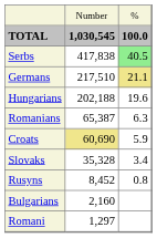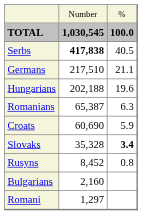Serbs | column 2: normal -> bold
Serbs | column 3: lightgreen background -> no background
Germans | column 3: khaki background -> no background
Croats | column 2: khaki background -> no background
Slovaks | column 3: normal -> bold
